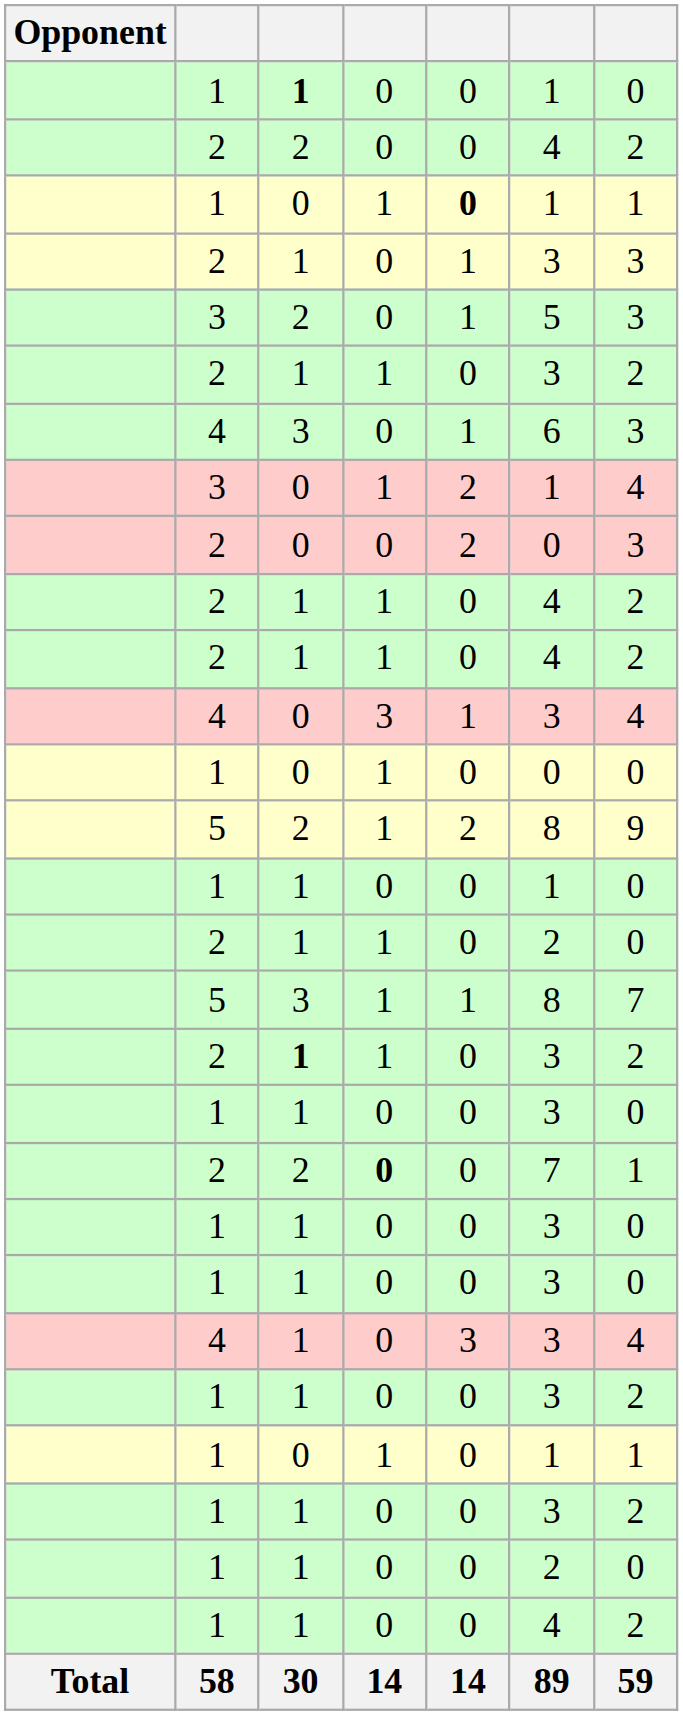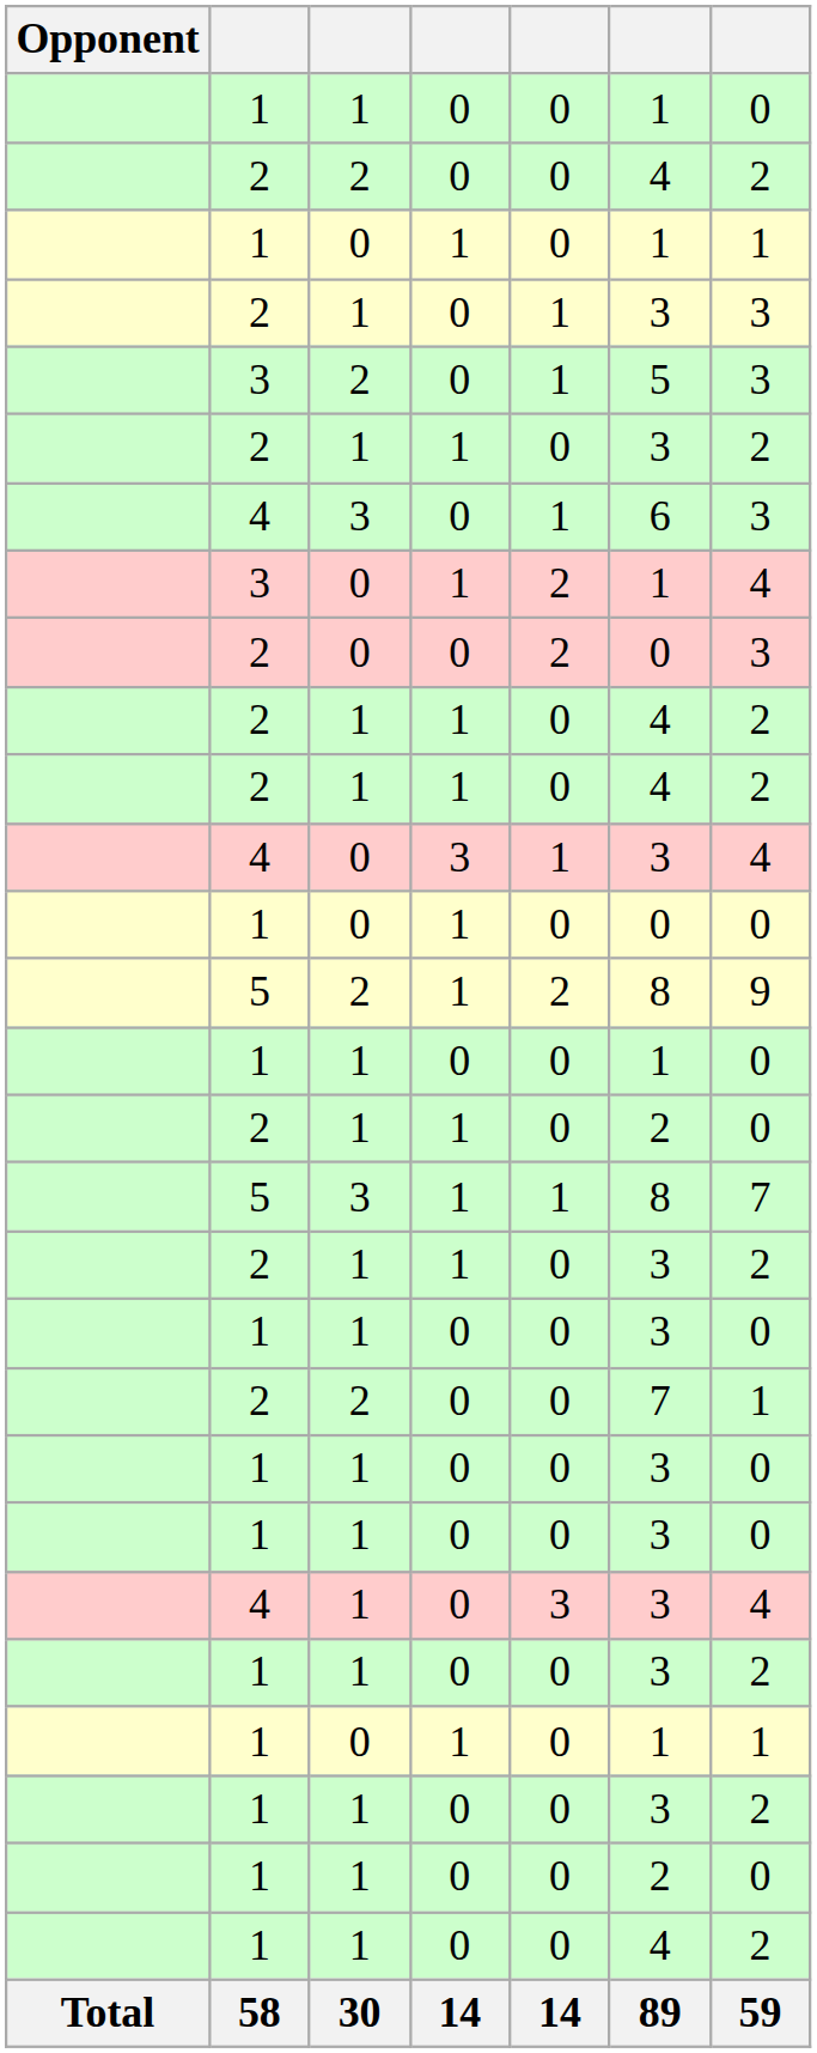row 2 | column 3: bold -> normal
row 4 | column 5: bold -> normal
row 19 | column 3: bold -> normal
row 21 | column 4: bold -> normal
